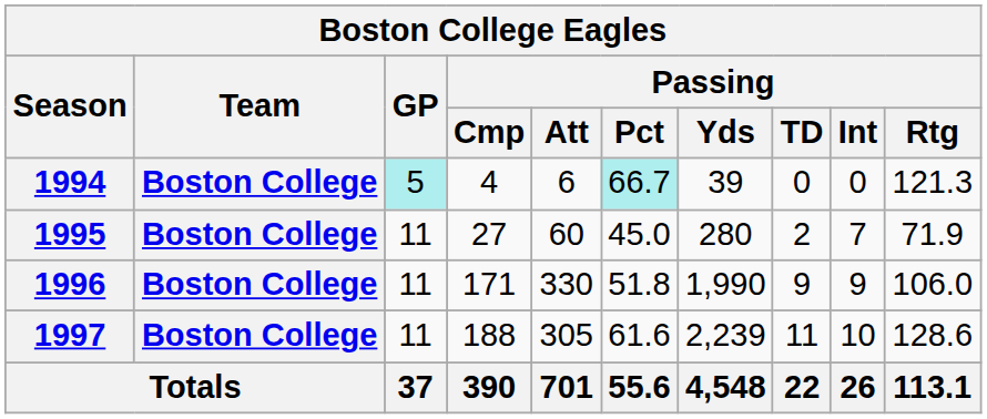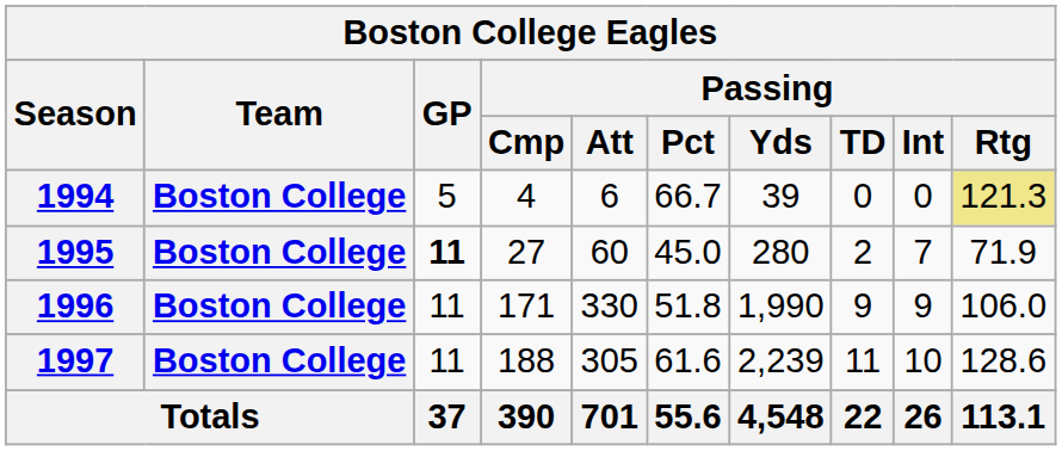1994 | GP: paleturquoise background -> no background
1994 | Passing / Pct: paleturquoise background -> no background
1994 | Passing / Rtg: no background -> khaki background
1995 | GP: normal -> bold
